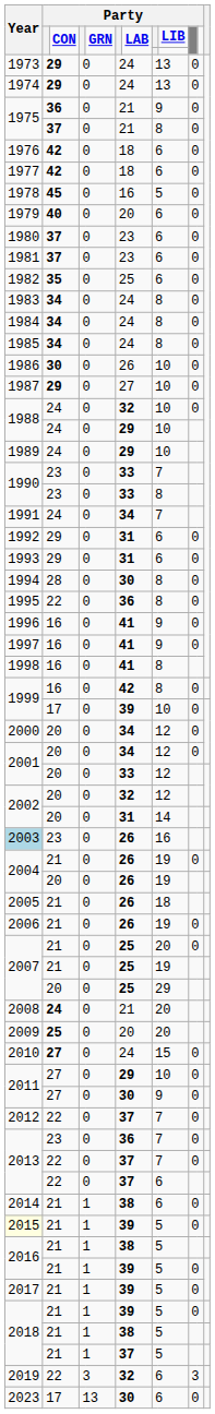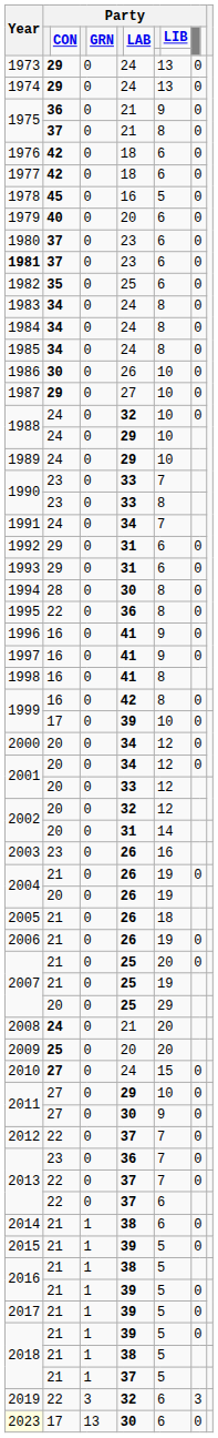1981 | Year: normal -> bold
2003 | Year: lightblue background -> no background
2015 | Year: lightyellow background -> no background
2023 | Year: no background -> lightyellow background
